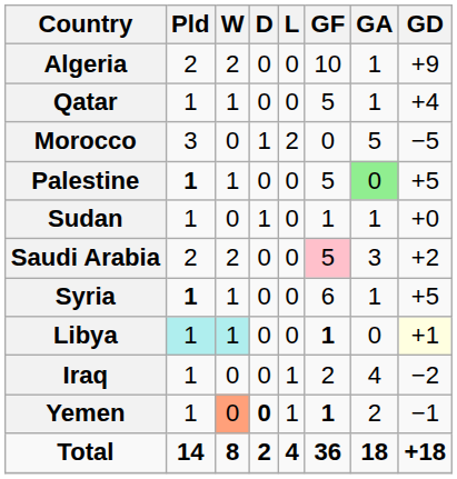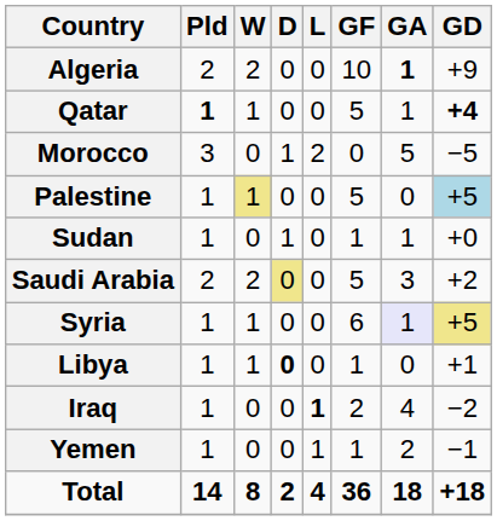Algeria | GA: normal -> bold
Qatar | Pld: normal -> bold
Qatar | GD: normal -> bold
Palestine | Pld: bold -> normal
Palestine | W: no background -> khaki background
Palestine | GA: lightgreen background -> no background
Palestine | GD: no background -> lightblue background
Saudi Arabia | D: no background -> khaki background
Saudi Arabia | GF: pink background -> no background
Syria | Pld: bold -> normal
Syria | GA: no background -> lavender background
Syria | GD: no background -> khaki background
Libya | Pld: paleturquoise background -> no background
Libya | W: paleturquoise background -> no background
Libya | D: normal -> bold
Libya | GF: bold -> normal
Libya | GD: lightyellow background -> no background
Iraq | L: normal -> bold
Yemen | W: lightsalmon background -> no background
Yemen | D: bold -> normal
Yemen | GF: bold -> normal
